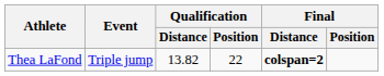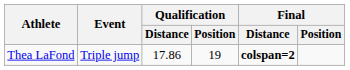Thea LaFond | Qualification / Distance: 13.82 -> 17.86
Thea LaFond | Qualification / Position: 22 -> 19
